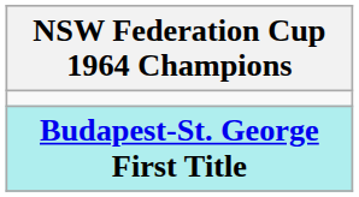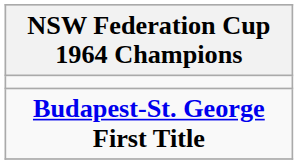row 3 | column 1: paleturquoise background -> no background
